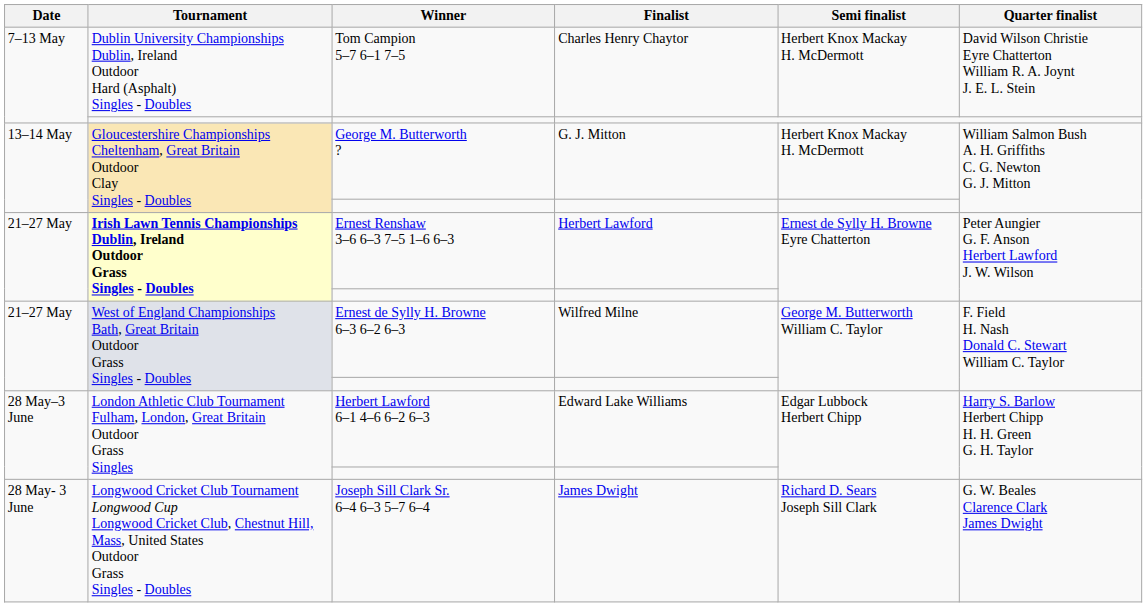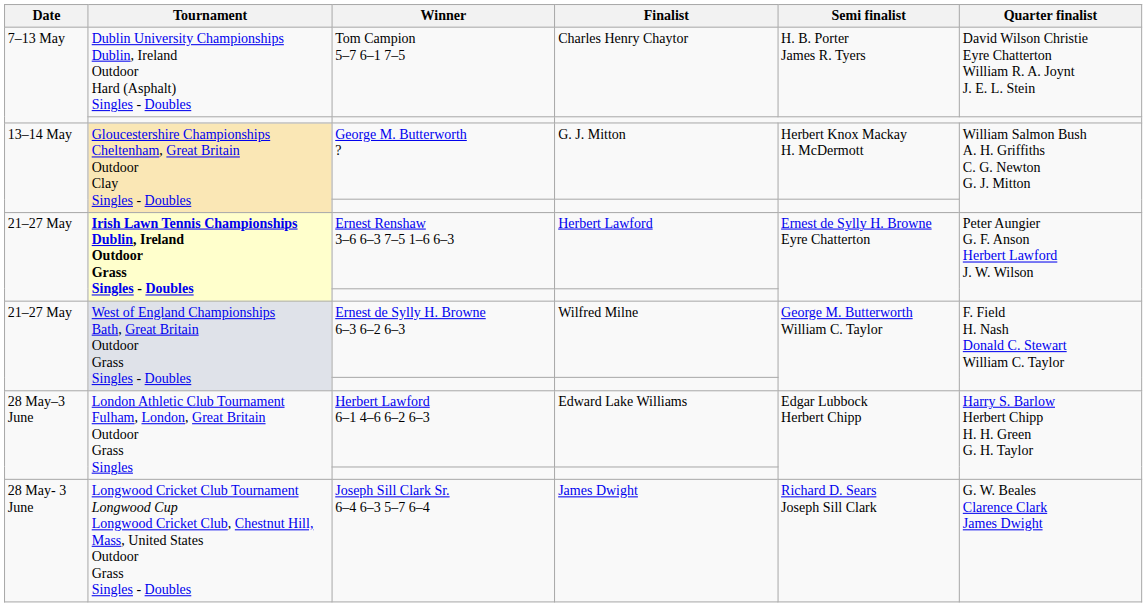row 2 | Semi finalist: Herbert Knox Mackay H. McDermott -> H. B. Porter James R. Tyers
